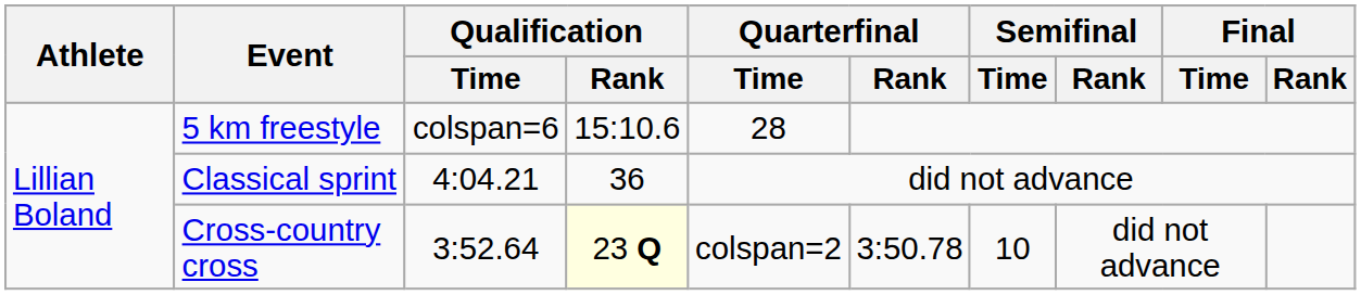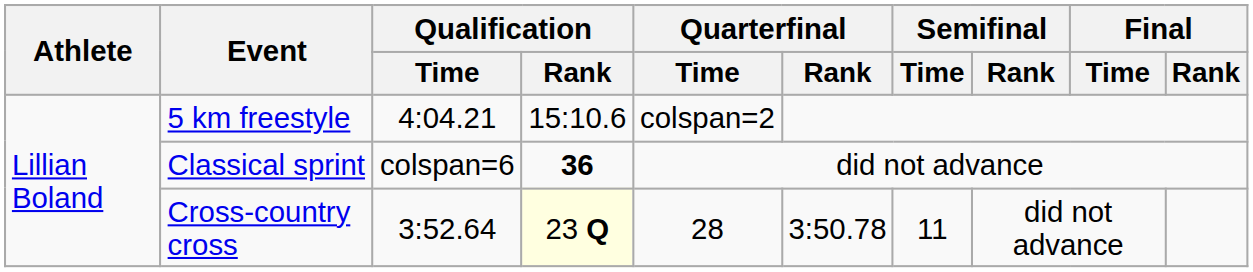5 km freestyle | Qualification / Time: colspan=6 -> 4:04.21
5 km freestyle | Quarterfinal / Time: 28 -> colspan=2
Classical sprint | Qualification / Time: 4:04.21 -> colspan=6
Classical sprint | Qualification / Rank: normal -> bold
Cross-country cross | Quarterfinal / Time: colspan=2 -> 28
Cross-country cross | Semifinal / Time: 10 -> 11
